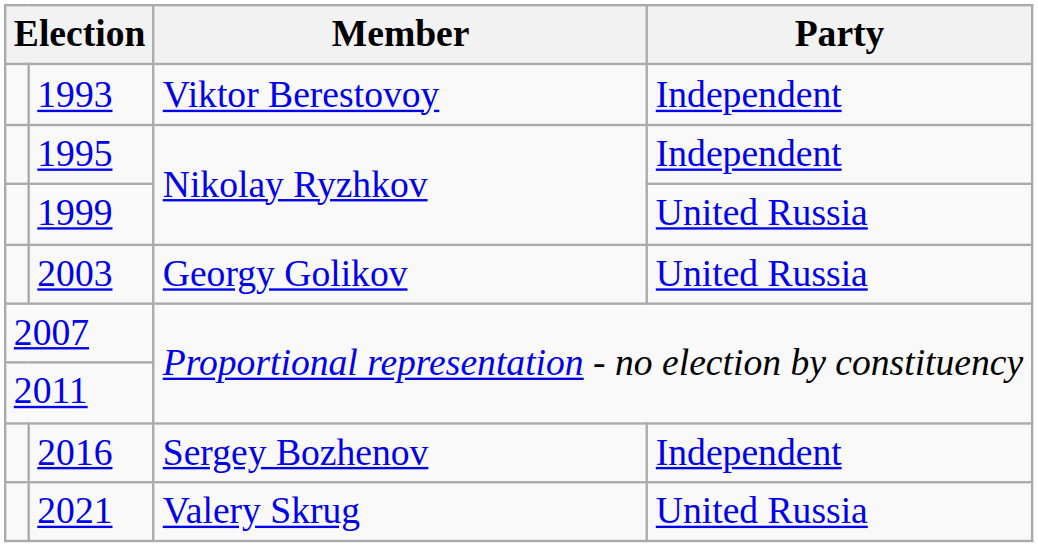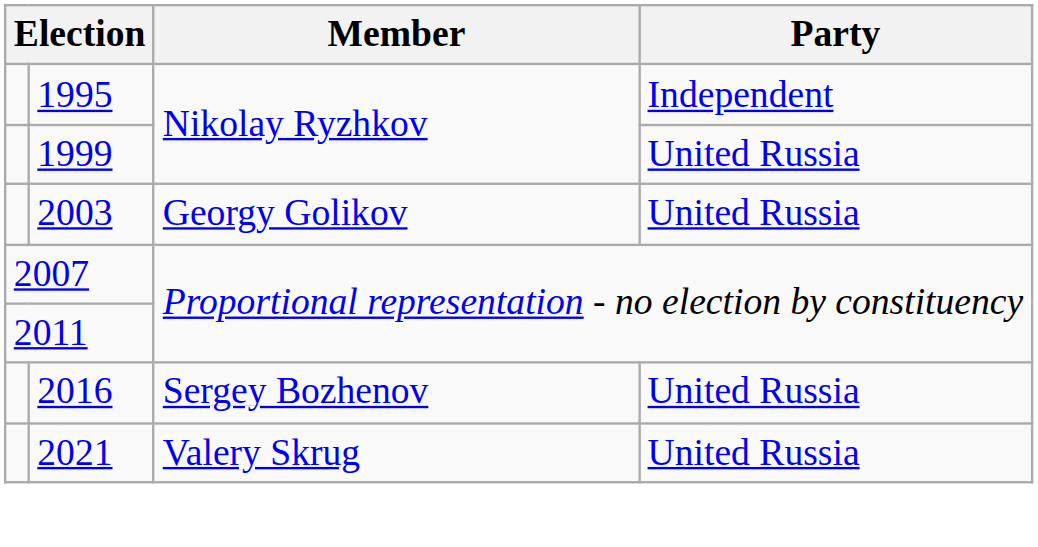- row: 1993 | Viktor Berestovoy | Independent
2016 | Party: Independent -> United Russia
